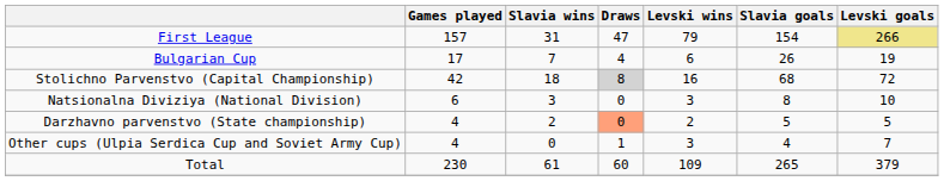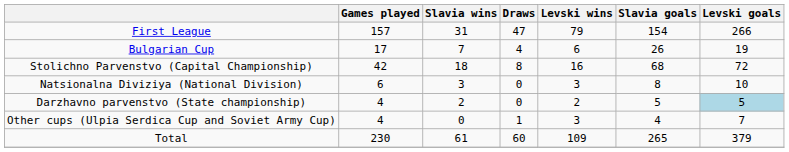First League | Levski goals: khaki background -> no background
Stolichno Parvenstvo (Capital Championship) | Draws: lightgrey background -> no background
Darzhavno parvenstvo (State championship) | Draws: lightsalmon background -> no background
Darzhavno parvenstvo (State championship) | Levski goals: no background -> lightblue background
